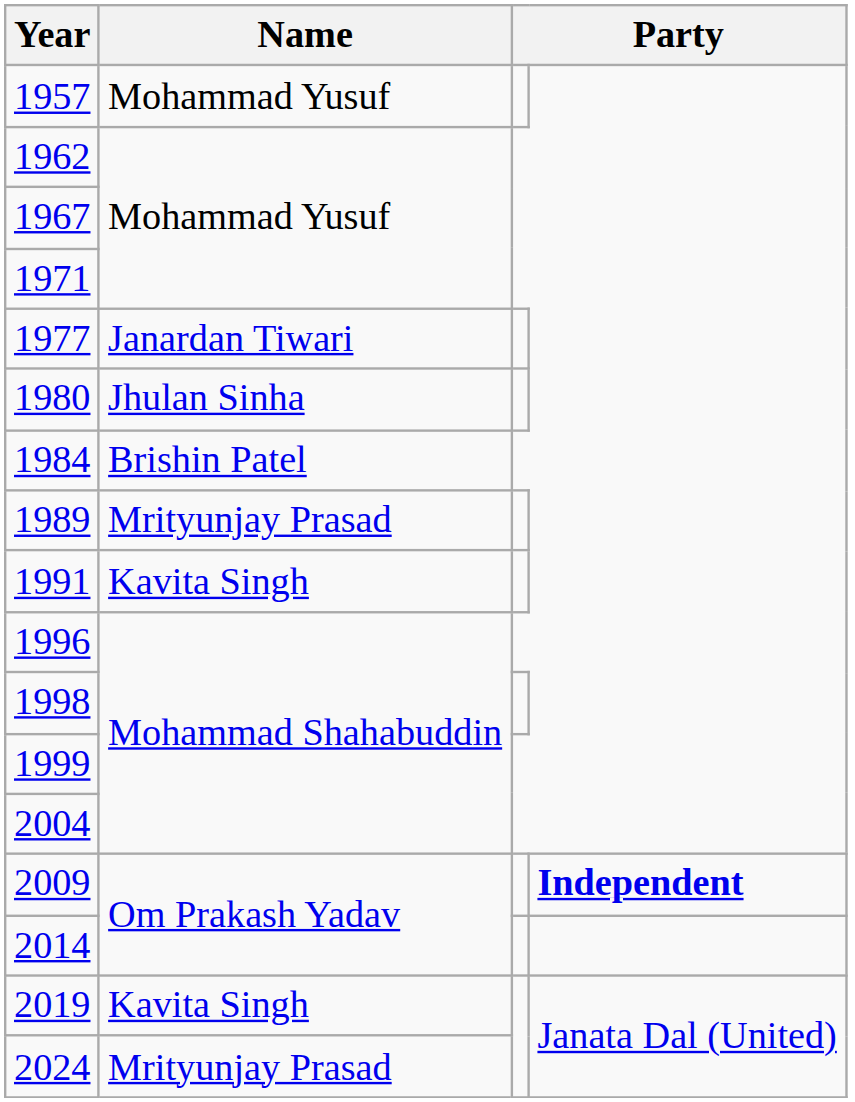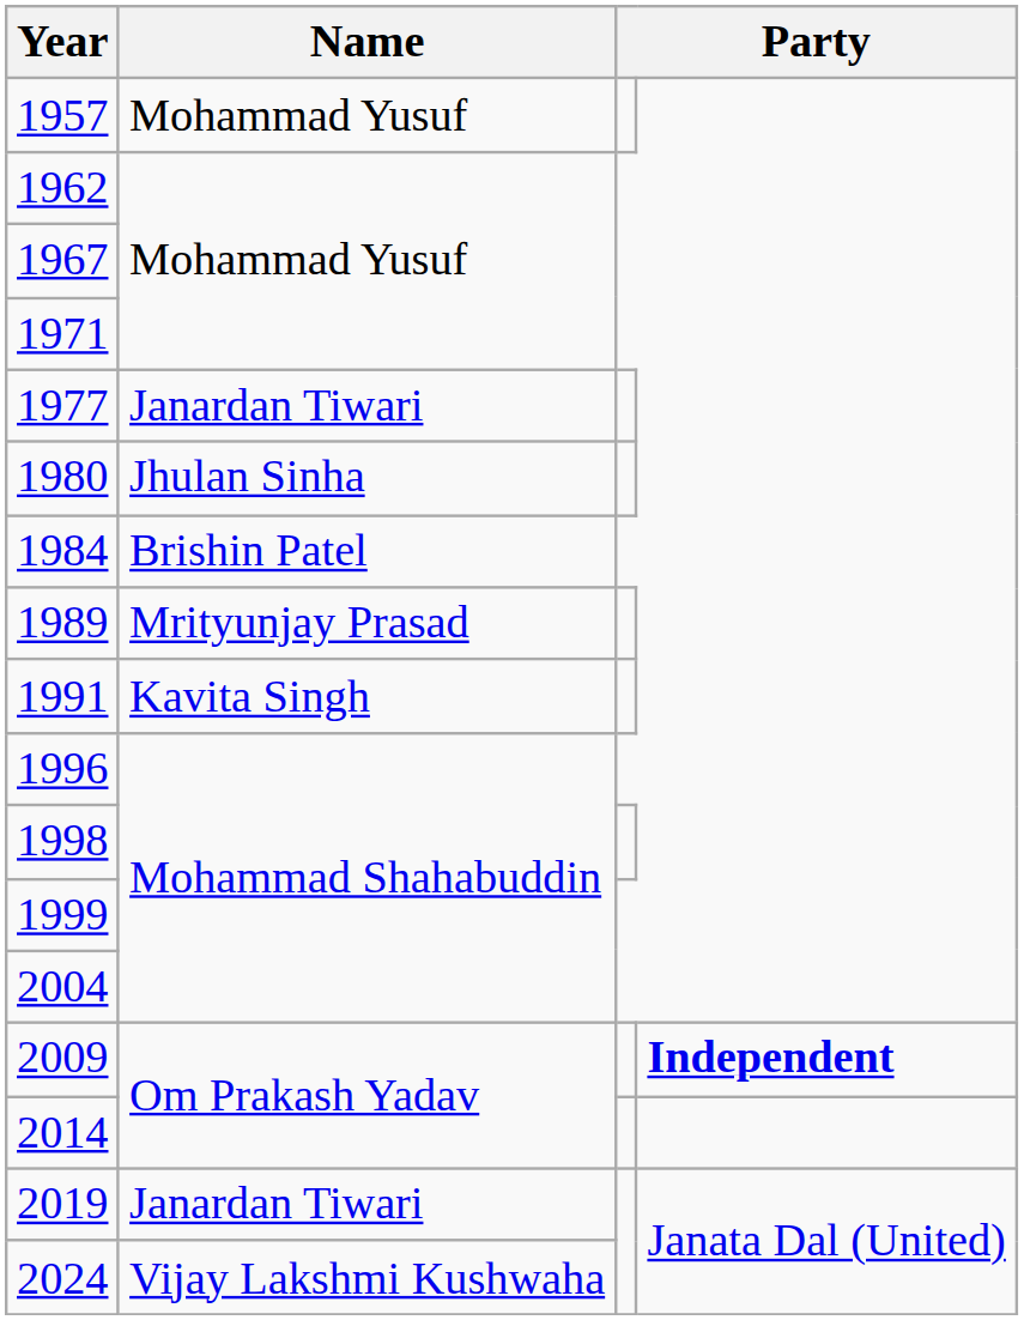2019 | Name: Kavita Singh -> Janardan Tiwari
2024 | Name: Mrityunjay Prasad -> Vijay Lakshmi Kushwaha
